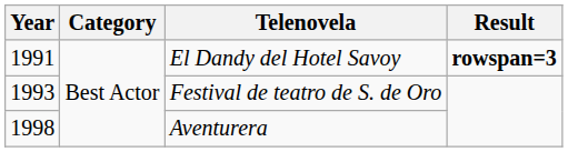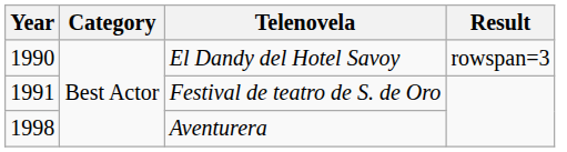El Dandy del Hotel Savoy | Year: 1991 -> 1990
El Dandy del Hotel Savoy | Result: bold -> normal
Festival de teatro de S. de Oro | Year: 1993 -> 1991
